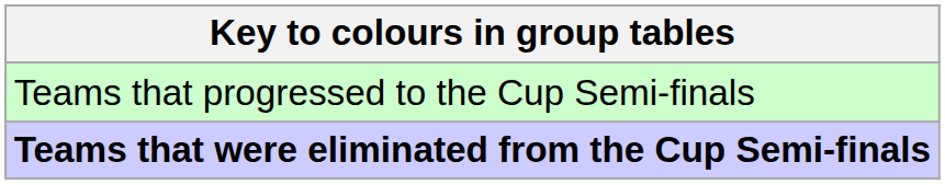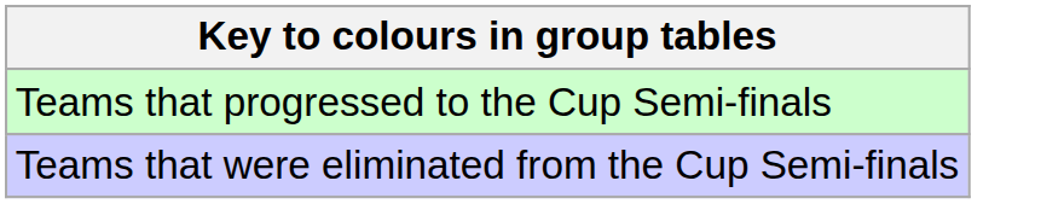row 3 | column 1: bold -> normal
